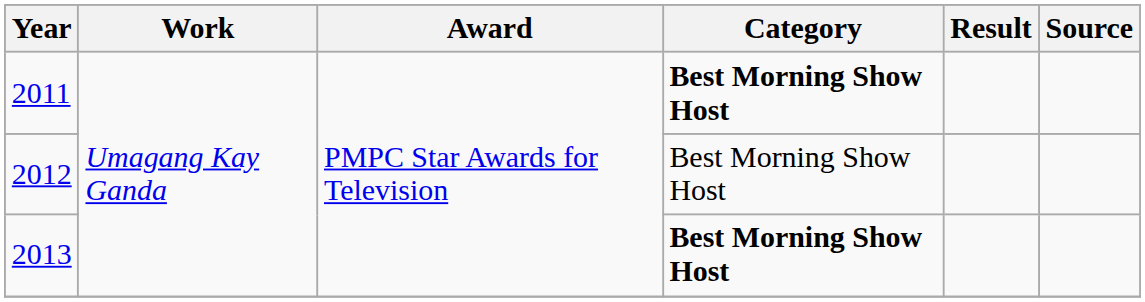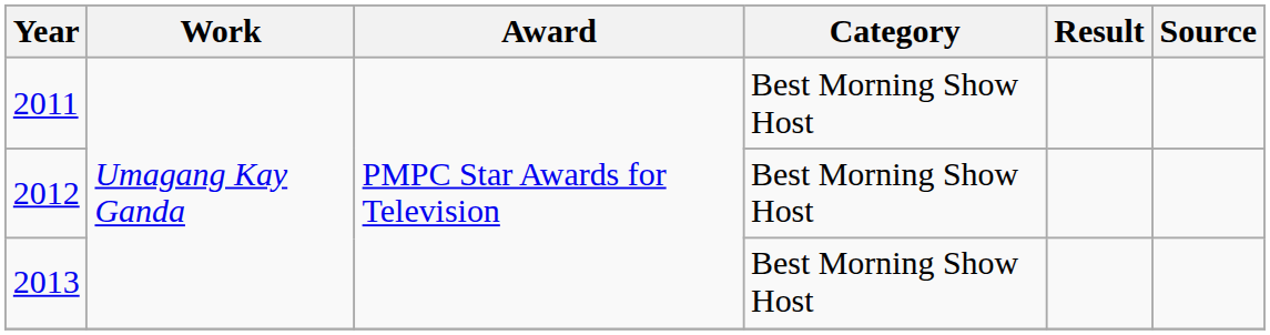2011 | Category: bold -> normal
2013 | Category: bold -> normal
